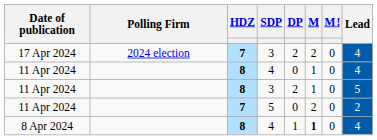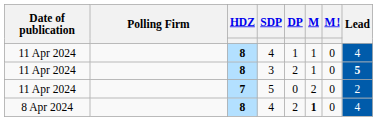- row: 17 Apr 2024 | 2024 election | 7 | 3 | 2 | 2 | 0 | 4
11 Apr 2024 / 4 | DP: 0 -> 1
11 Apr 2024 / 3 | Lead: normal -> bold
8 Apr 2024 | DP: 1 -> 2
